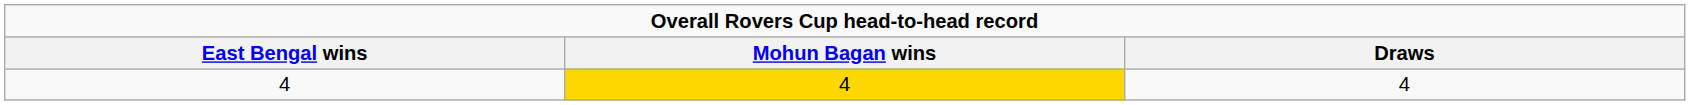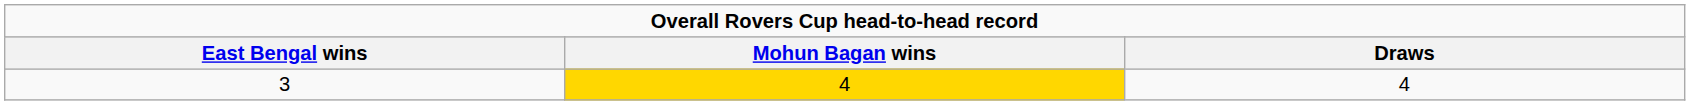row 3 | East Bengal wins: 4 -> 3
